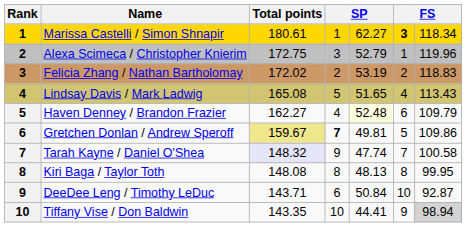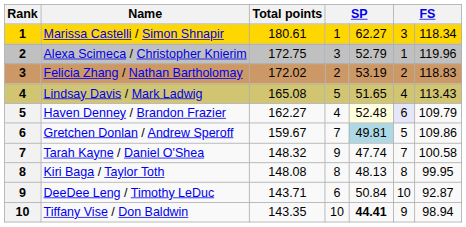Marissa Castelli / Simon Shnapir | column 6: bold -> normal
Haven Denney / Brandon Frazier | column 6: no background -> lavender background
Gretchen Donlan / Andrew Speroff | Total points: khaki background -> no background
Gretchen Donlan / Andrew Speroff | column 4: bold -> normal
Gretchen Donlan / Andrew Speroff | column 5: no background -> lightblue background
Tarah Kayne / Daniel O'Shea | Total points: lavender background -> no background
Tiffany Vise / Don Baldwin | column 5: normal -> bold
Tiffany Vise / Don Baldwin | column 7: lightgrey background -> no background
